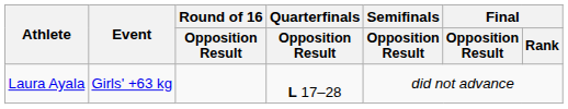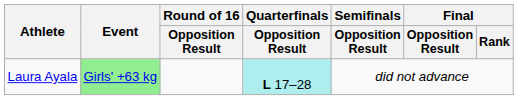Laura Ayala | Event: no background -> lightgreen background
Laura Ayala | Quarterfinals / Opposition Result: no background -> paleturquoise background
